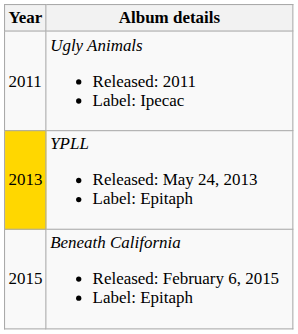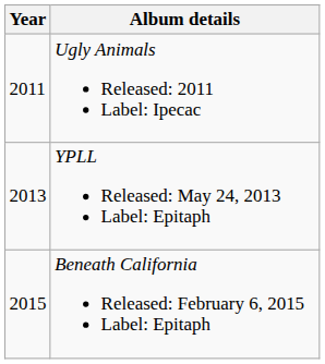YPLL Released: May 24, 2013 Label: Epitaph | Year: gold background -> no background
